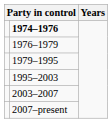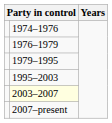1974–1976 | column 2: bold -> normal
2003–2007 | column 2: no background -> lightyellow background
